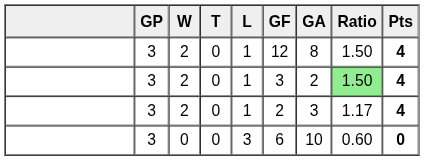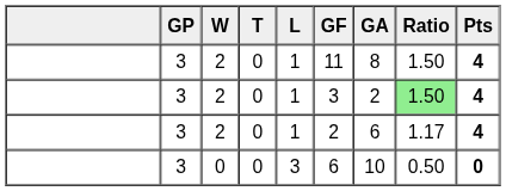row 2 | GF: 12 -> 11
row 4 | GA: 3 -> 6
row 5 | Ratio: 0.60 -> 0.50
